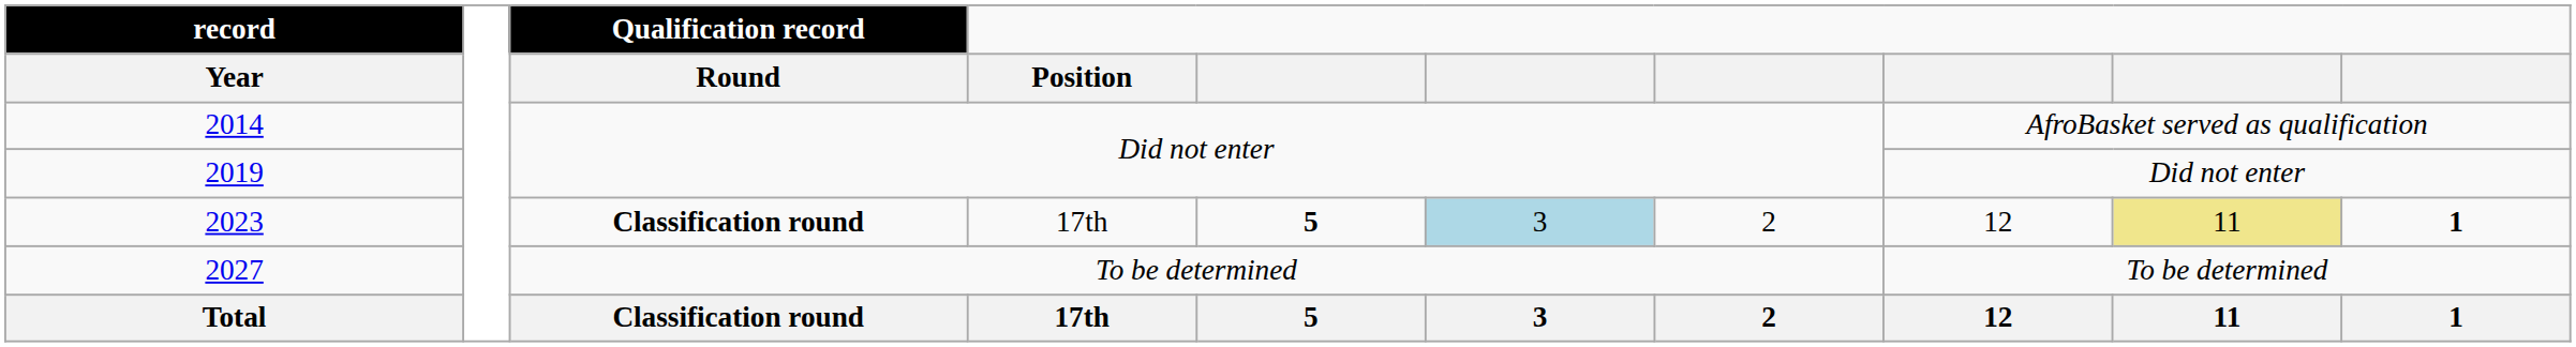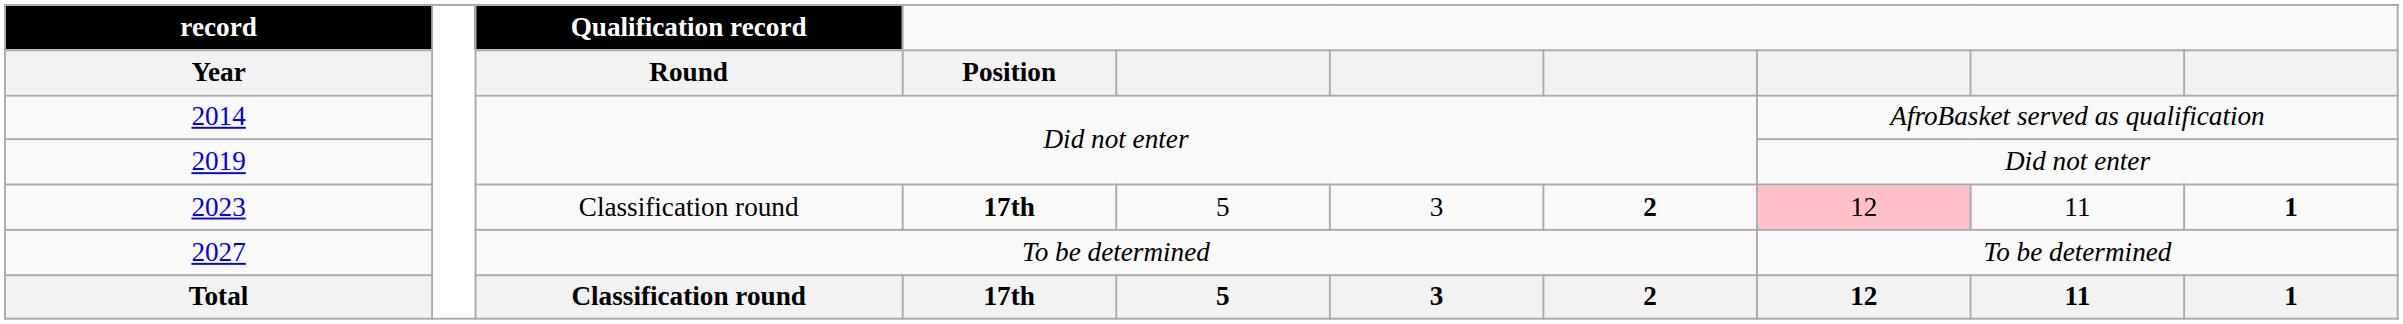2023 | Qualification record / Round: bold -> normal
2023 | Position: normal -> bold
2023 | column 5: bold -> normal
2023 | column 6: lightblue background -> no background
2023 | column 7: normal -> bold
2023 | column 8: no background -> pink background
2023 | column 9: khaki background -> no background
